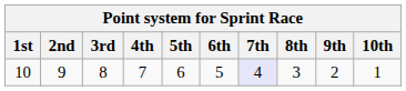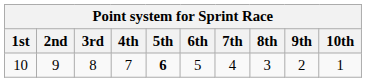10 | 5th: normal -> bold
10 | 7th: lavender background -> no background
